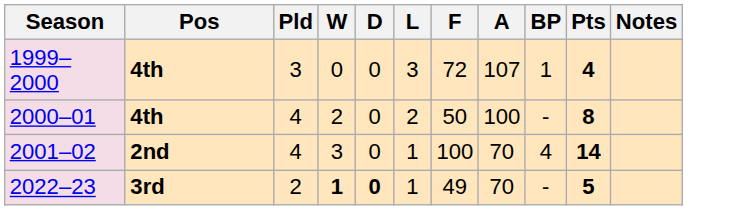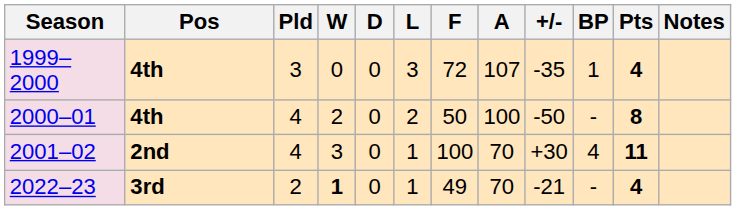+ column: +/- | -35 | -50 | +30 | -21
2001–02 | Pts: 14 -> 11
2022–23 | D: bold -> normal
2022–23 | Pts: 5 -> 4
